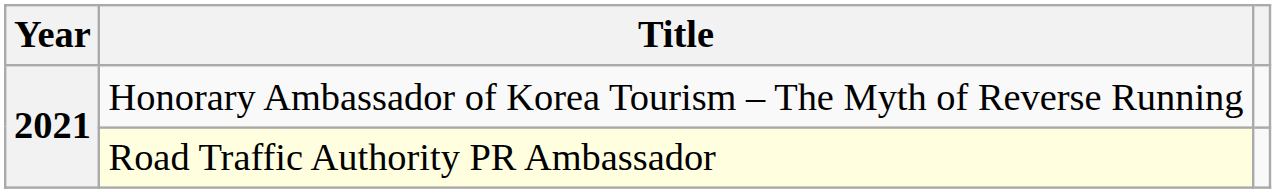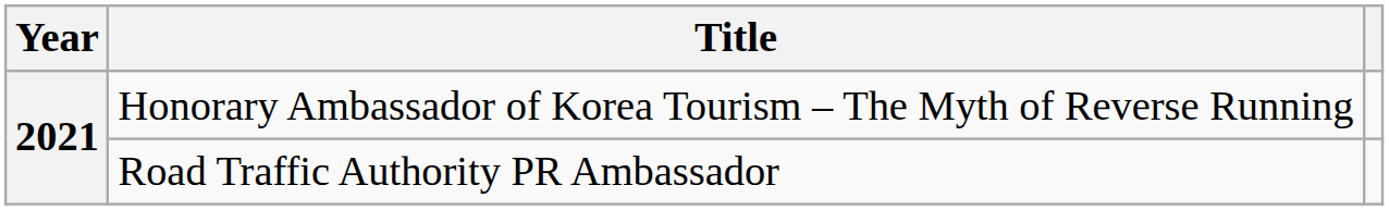Road Traffic Authority PR Ambassador | Title: lightyellow background -> no background
